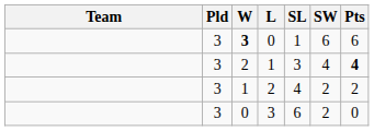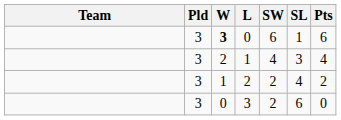columns swapped: SW <-> SL
row 3 | Pts: bold -> normal
